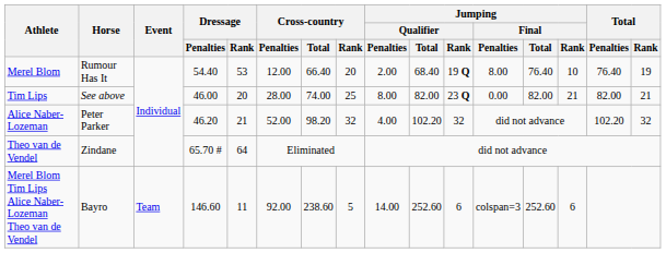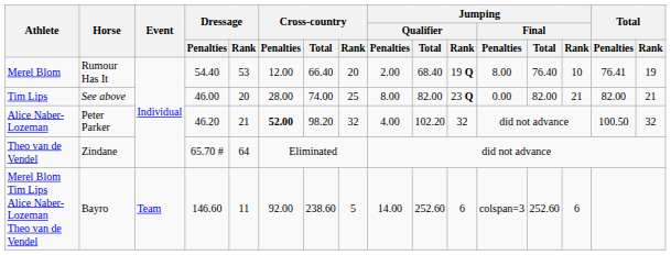Merel Blom | Total / Penalties: 76.40 -> 76.41
Alice Naber-Lozeman | Cross-country / Penalties: normal -> bold
Alice Naber-Lozeman | Total / Penalties: 102.20 -> 100.50
